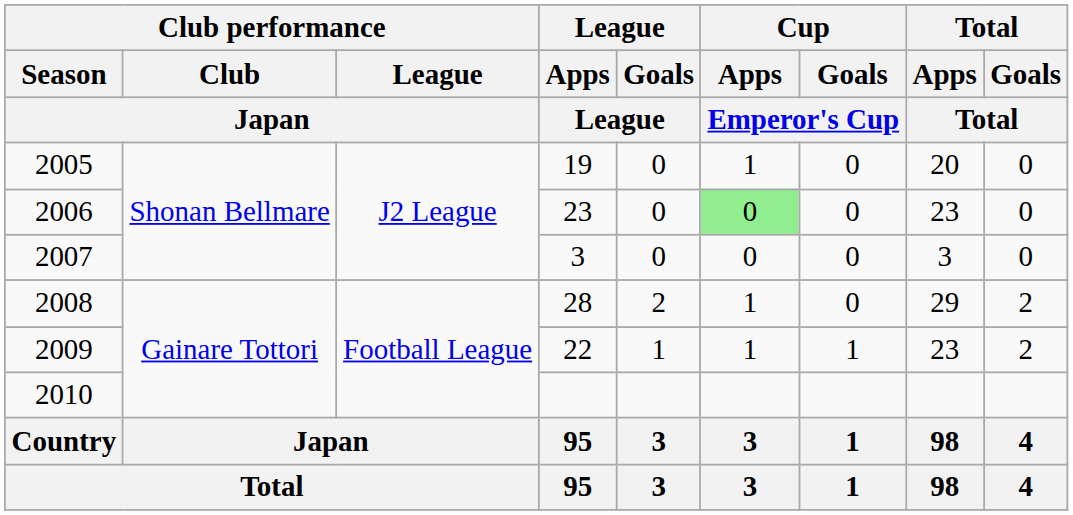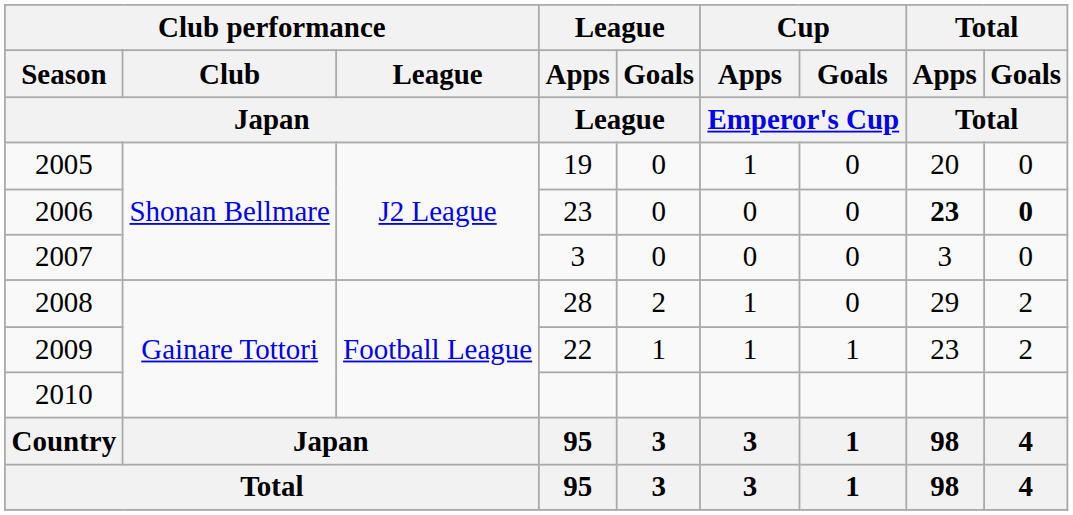2006 | Cup / Apps / Emperor's Cup: lightgreen background -> no background
2006 | Total / Apps / Total: normal -> bold
2006 | Total / Goals / Total: normal -> bold
